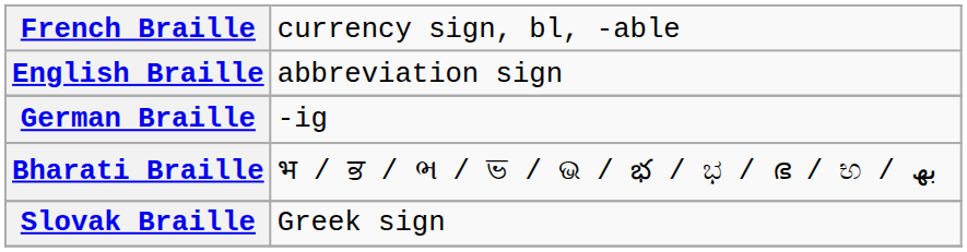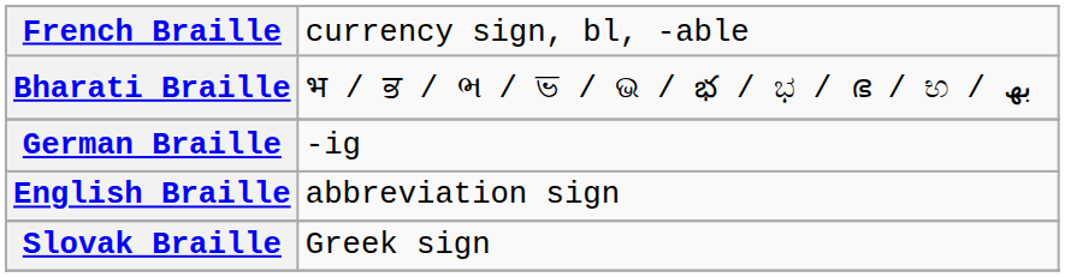rows swapped: English Braille <-> Bharati Braille
